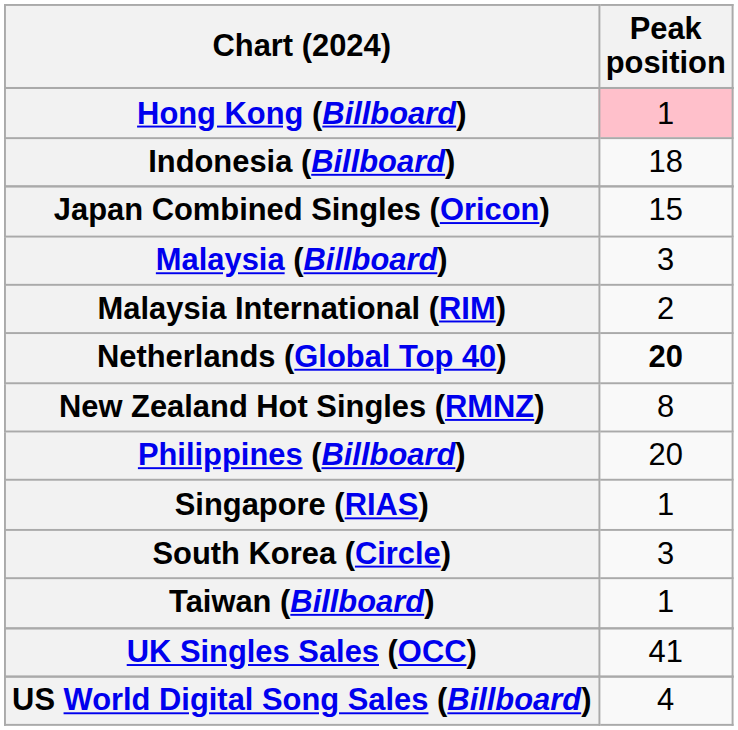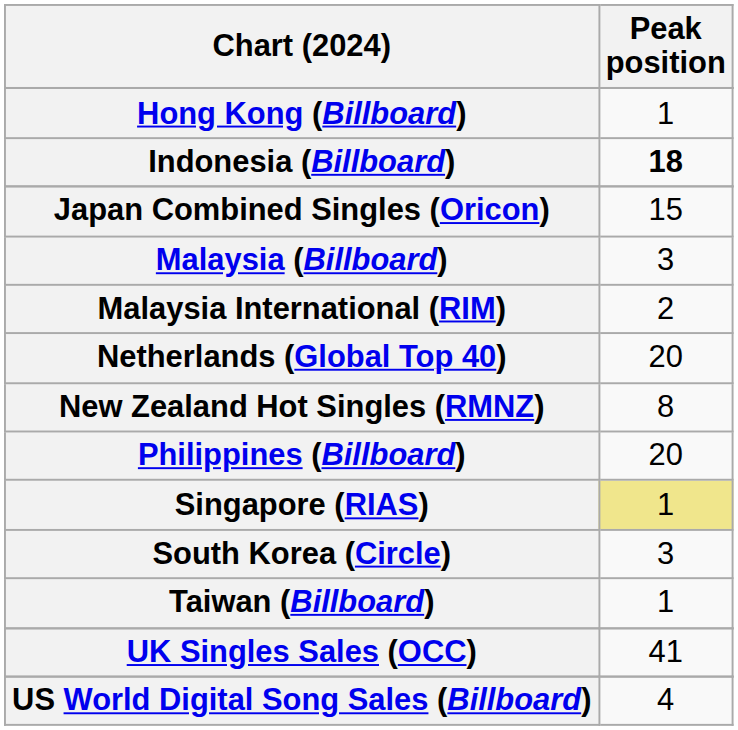Hong Kong (Billboard) | Peak position: pink background -> no background
Indonesia (Billboard) | Peak position: normal -> bold
Netherlands (Global Top 40) | Peak position: bold -> normal
Singapore (RIAS) | Peak position: no background -> khaki background
